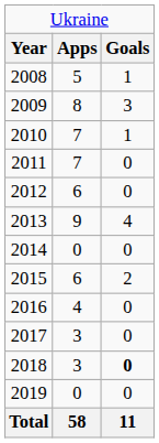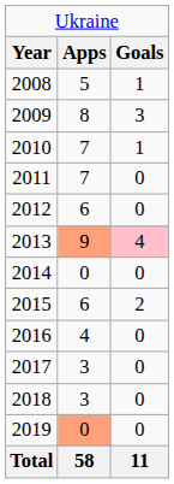2013 | column 2: no background -> lightsalmon background
2013 | column 3: no background -> pink background
2018 | column 3: bold -> normal
2019 | column 2: no background -> lightsalmon background
